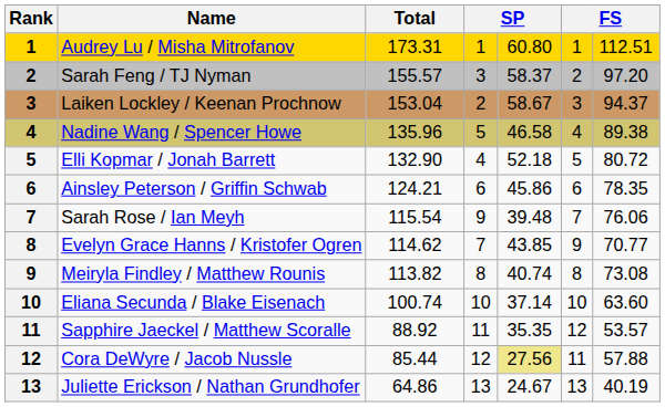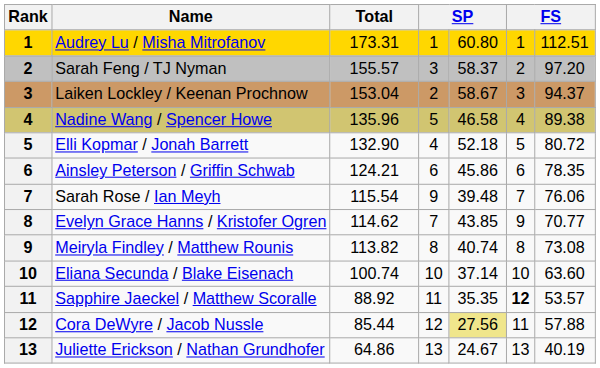Sapphire Jaeckel / Matthew Scoralle | column 6: normal -> bold
